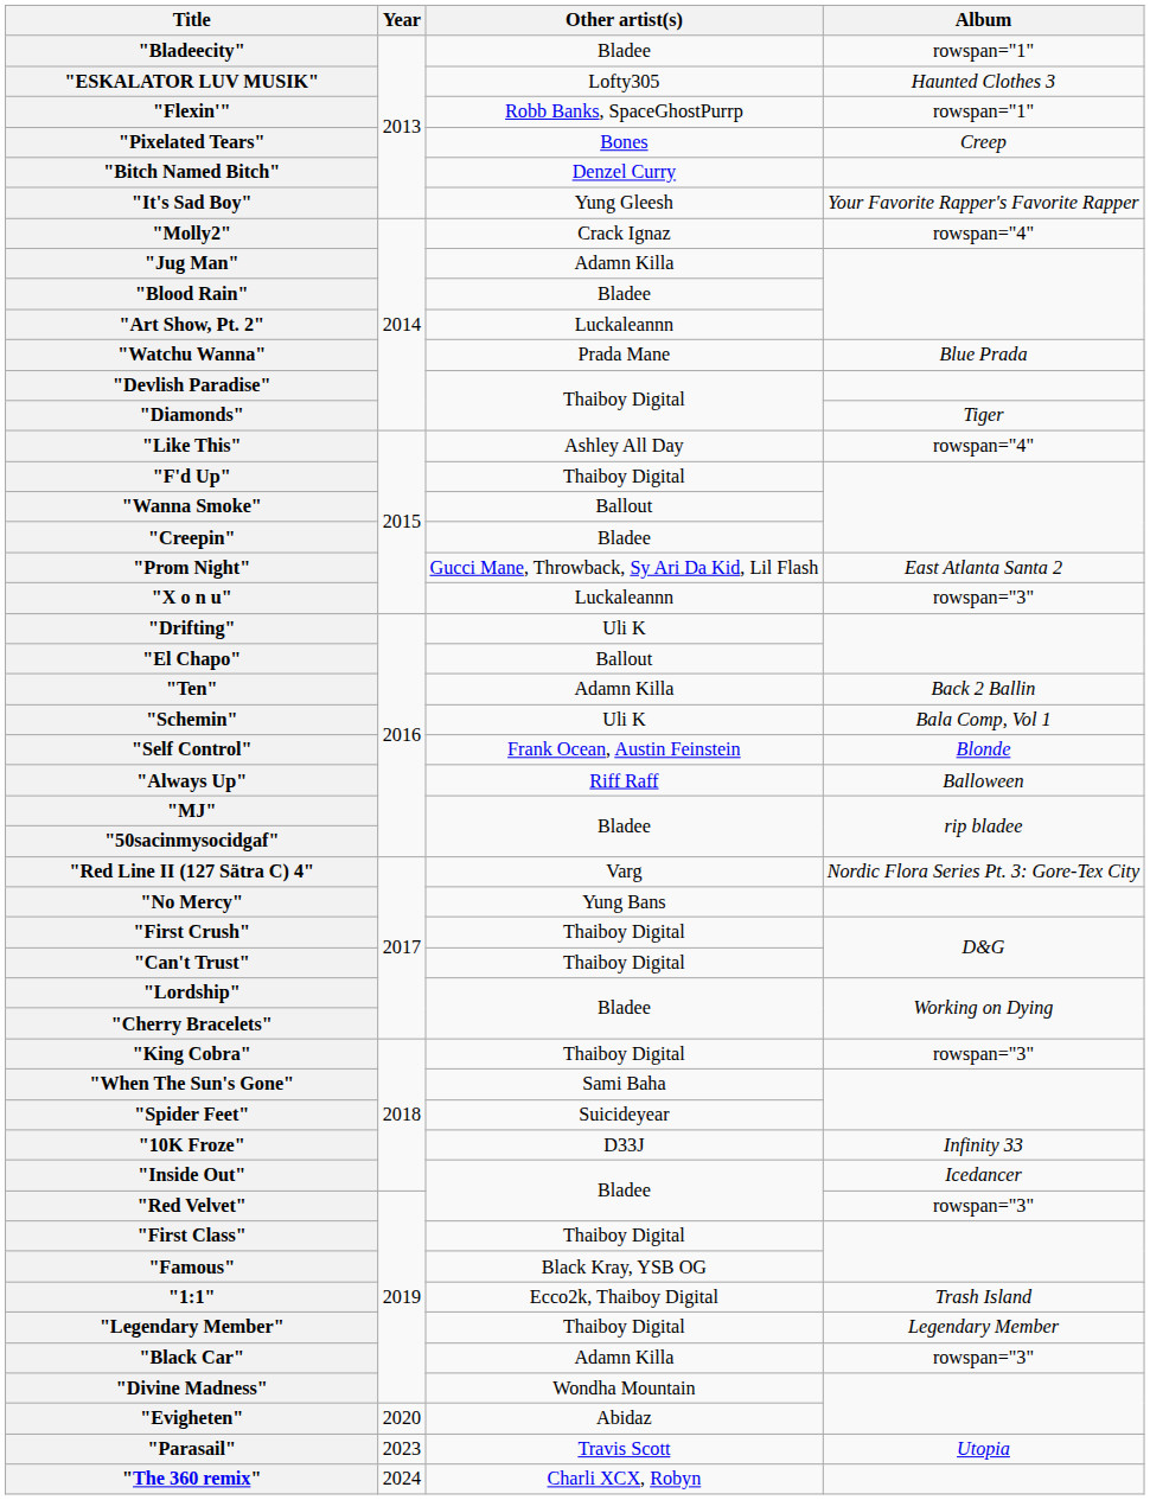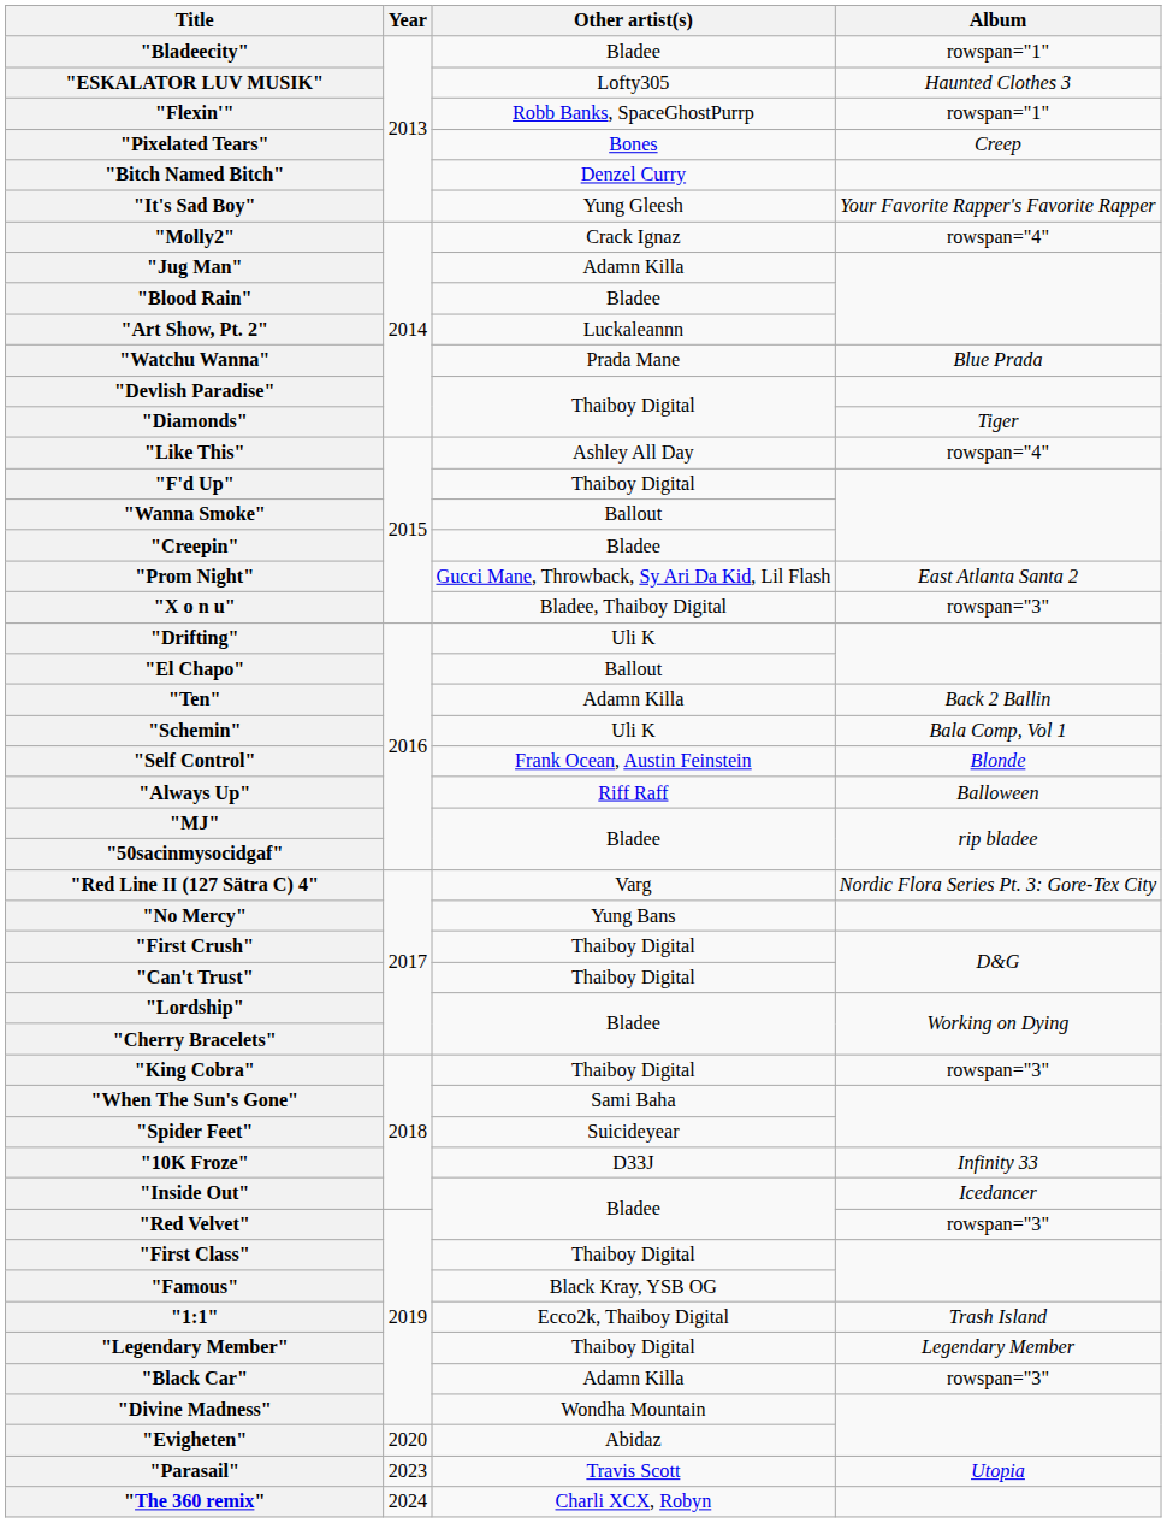"X o n u" | Other artist(s): Luckaleannn -> Bladee, Thaiboy Digital
